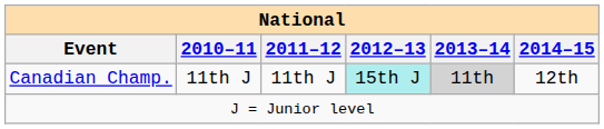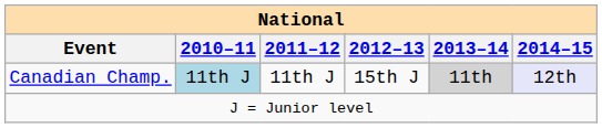Canadian Champ. | 2010–11: no background -> lightblue background
Canadian Champ. | 2012–13: paleturquoise background -> no background
Canadian Champ. | 2014–15: no background -> lavender background
